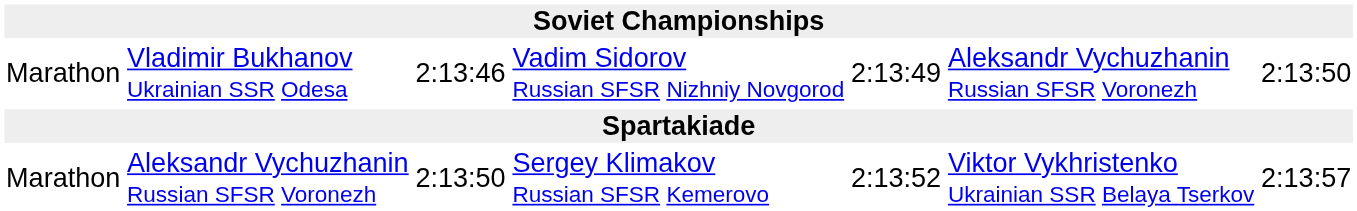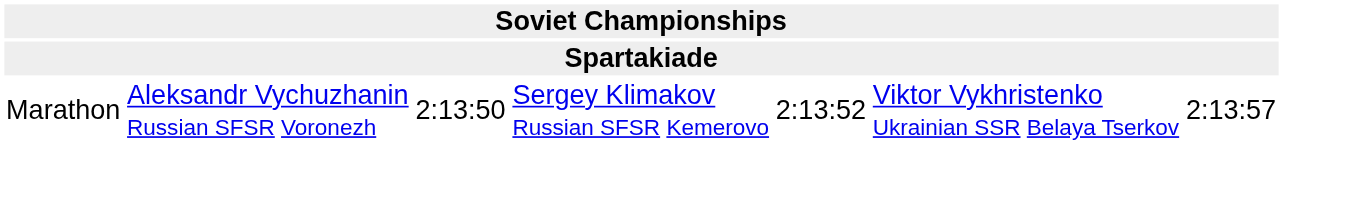- row: Marathon | Vladimir Bukhanov Ukrainian SSR Odesa | 2:13:46 | Vadim Sidorov Russian SFSR Nizhniy Novgorod | 2:13:49 | Aleksandr Vychuzhanin Russian SFSR Voronezh | 2:13:50
